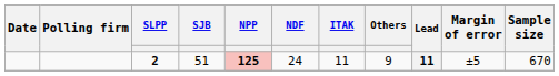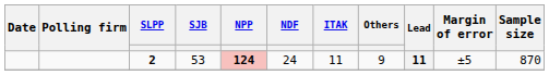row 3 | SJB: 51 -> 53
row 3 | NPP: 125 -> 124
row 3 | Sample size: 670 -> 870
